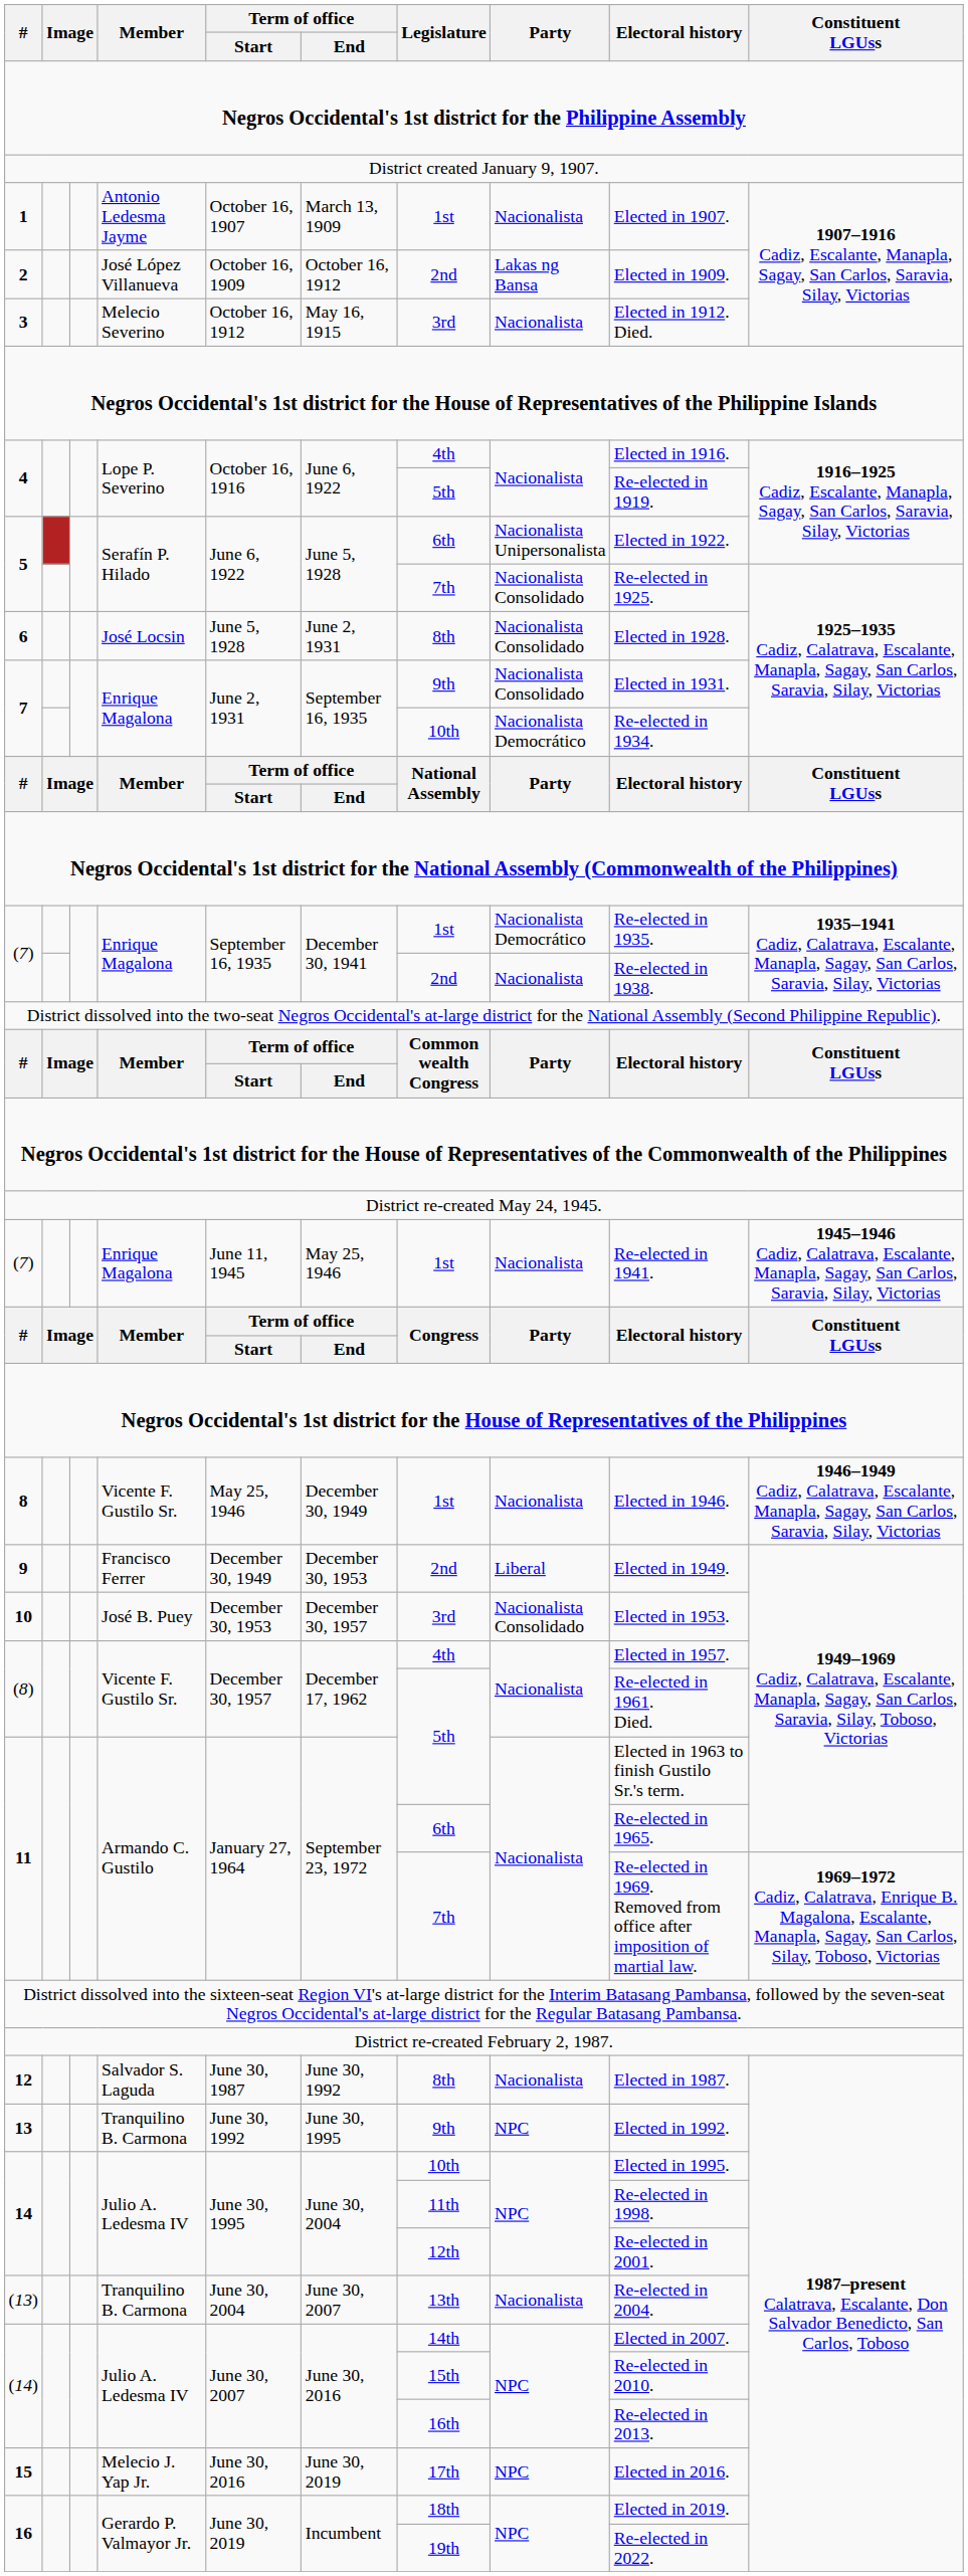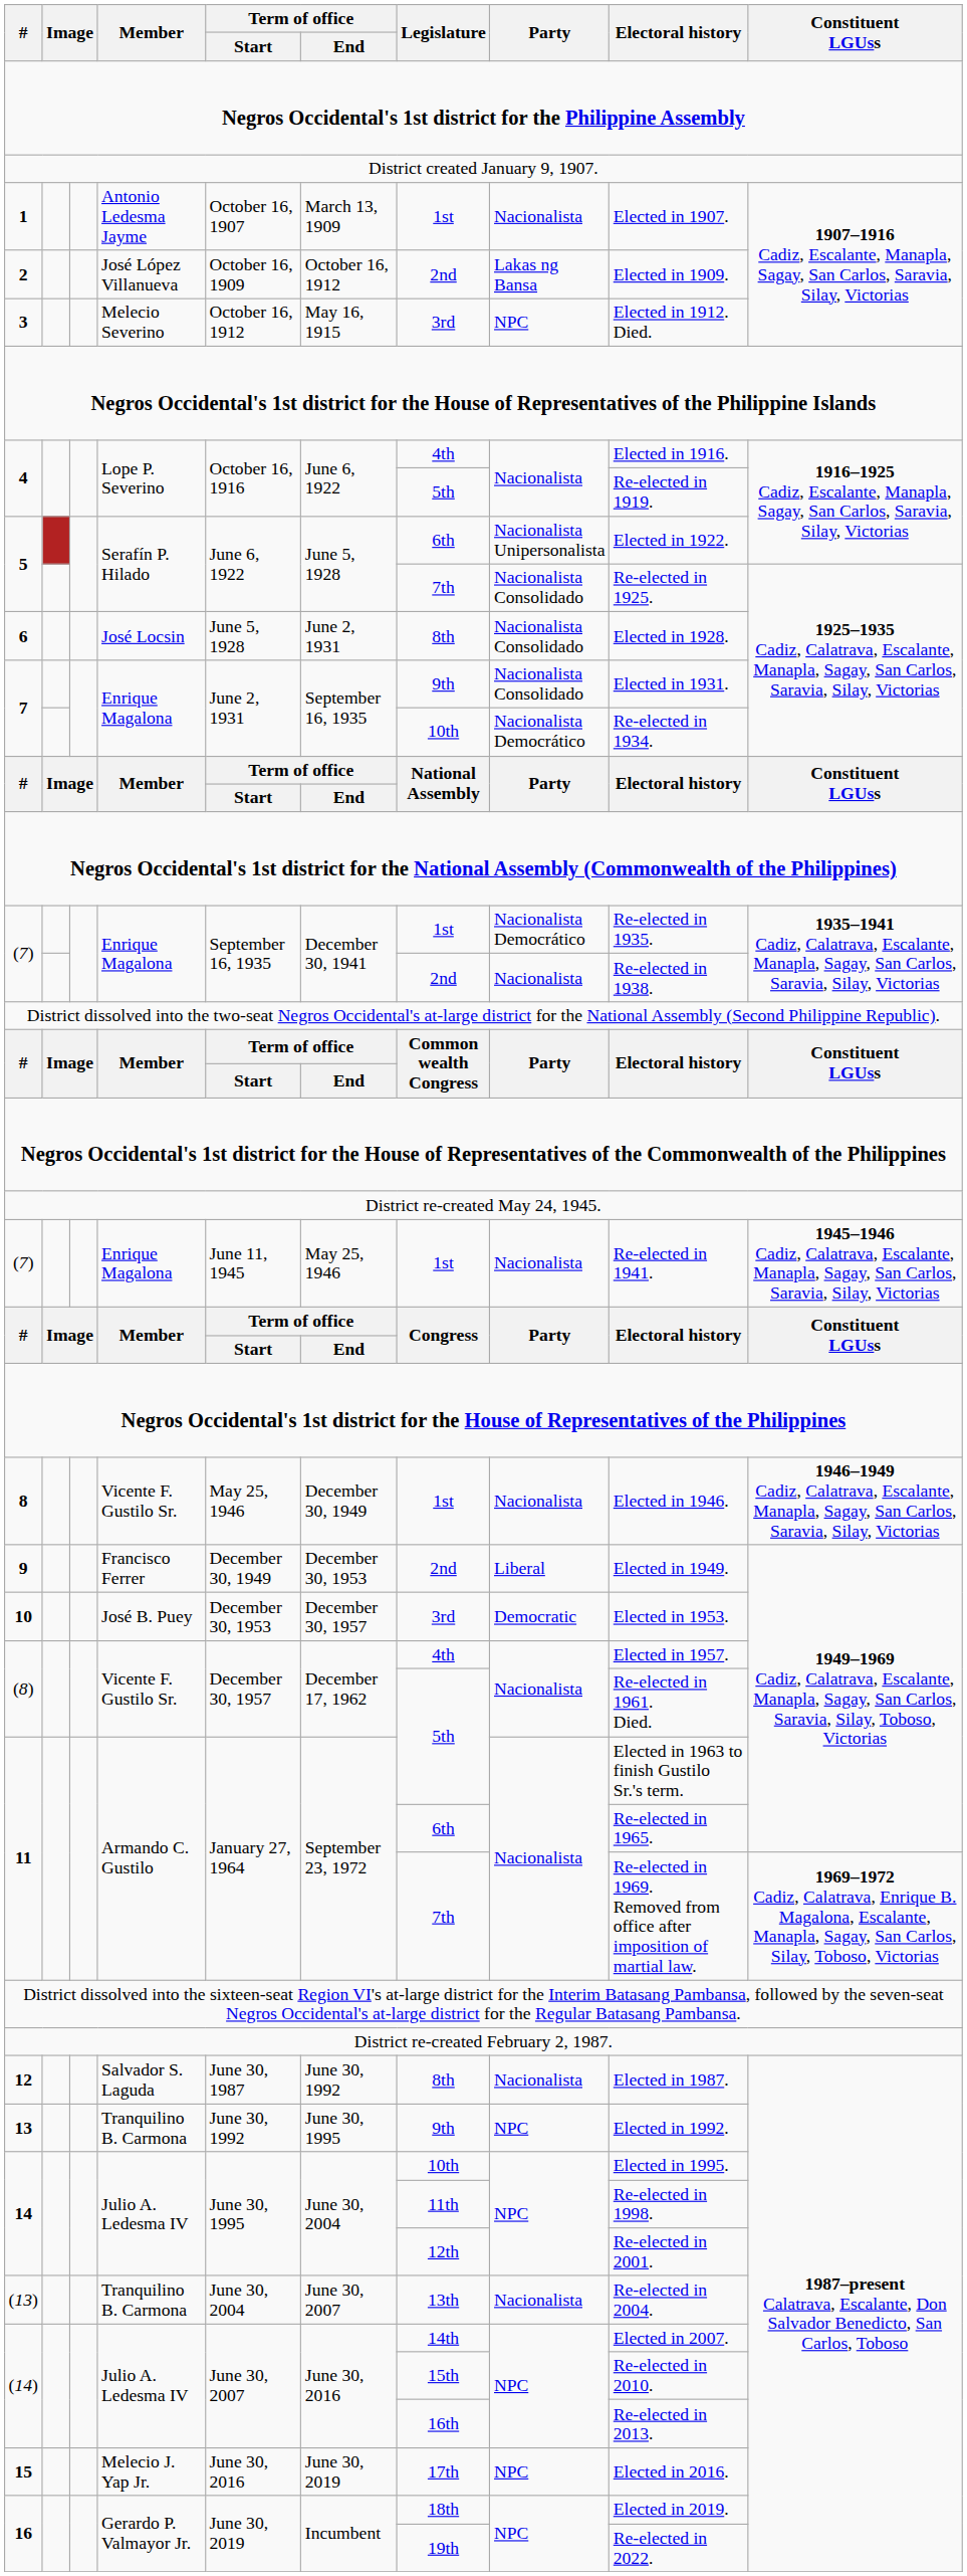3 | Party: Nacionalista -> NPC
10 | Party: Nacionalista Consolidado -> Democratic
